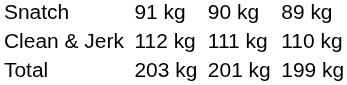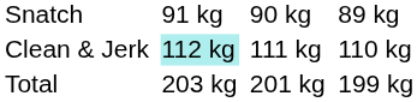Clean & Jerk | column 2: no background -> paleturquoise background
